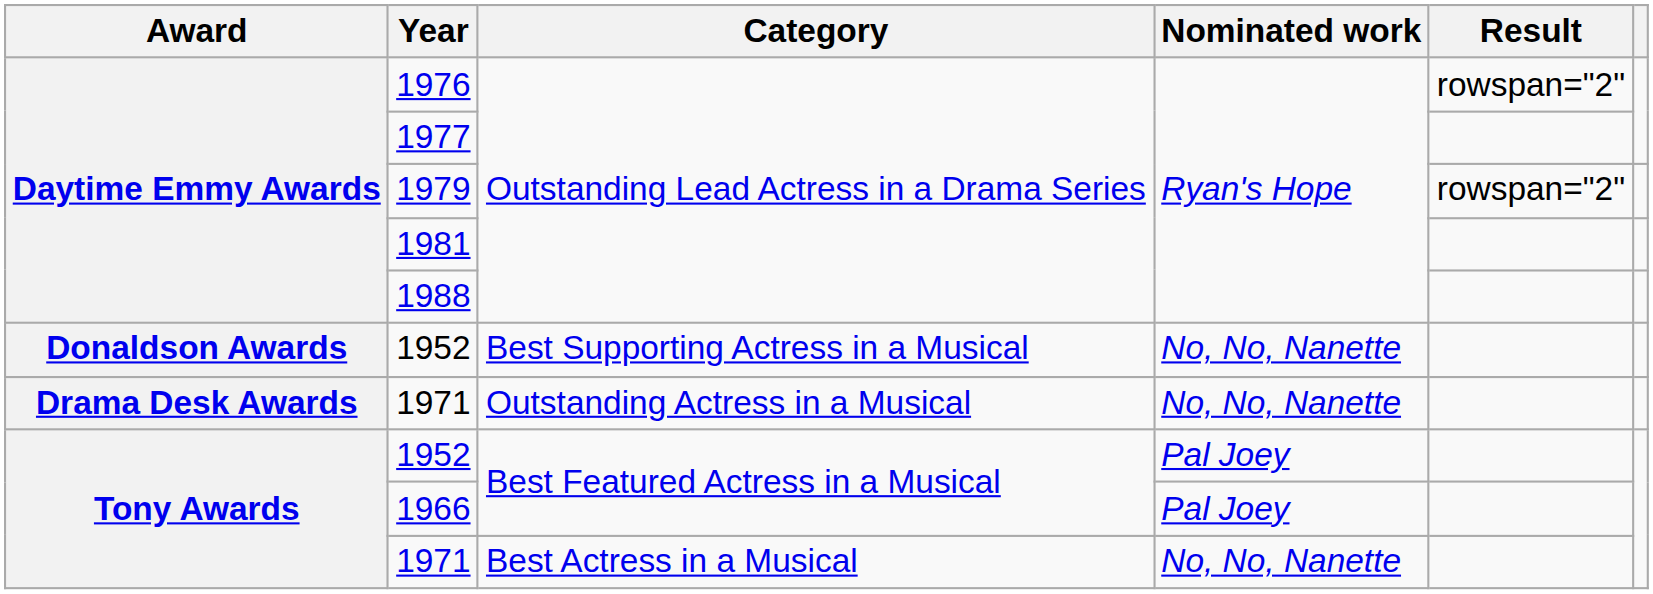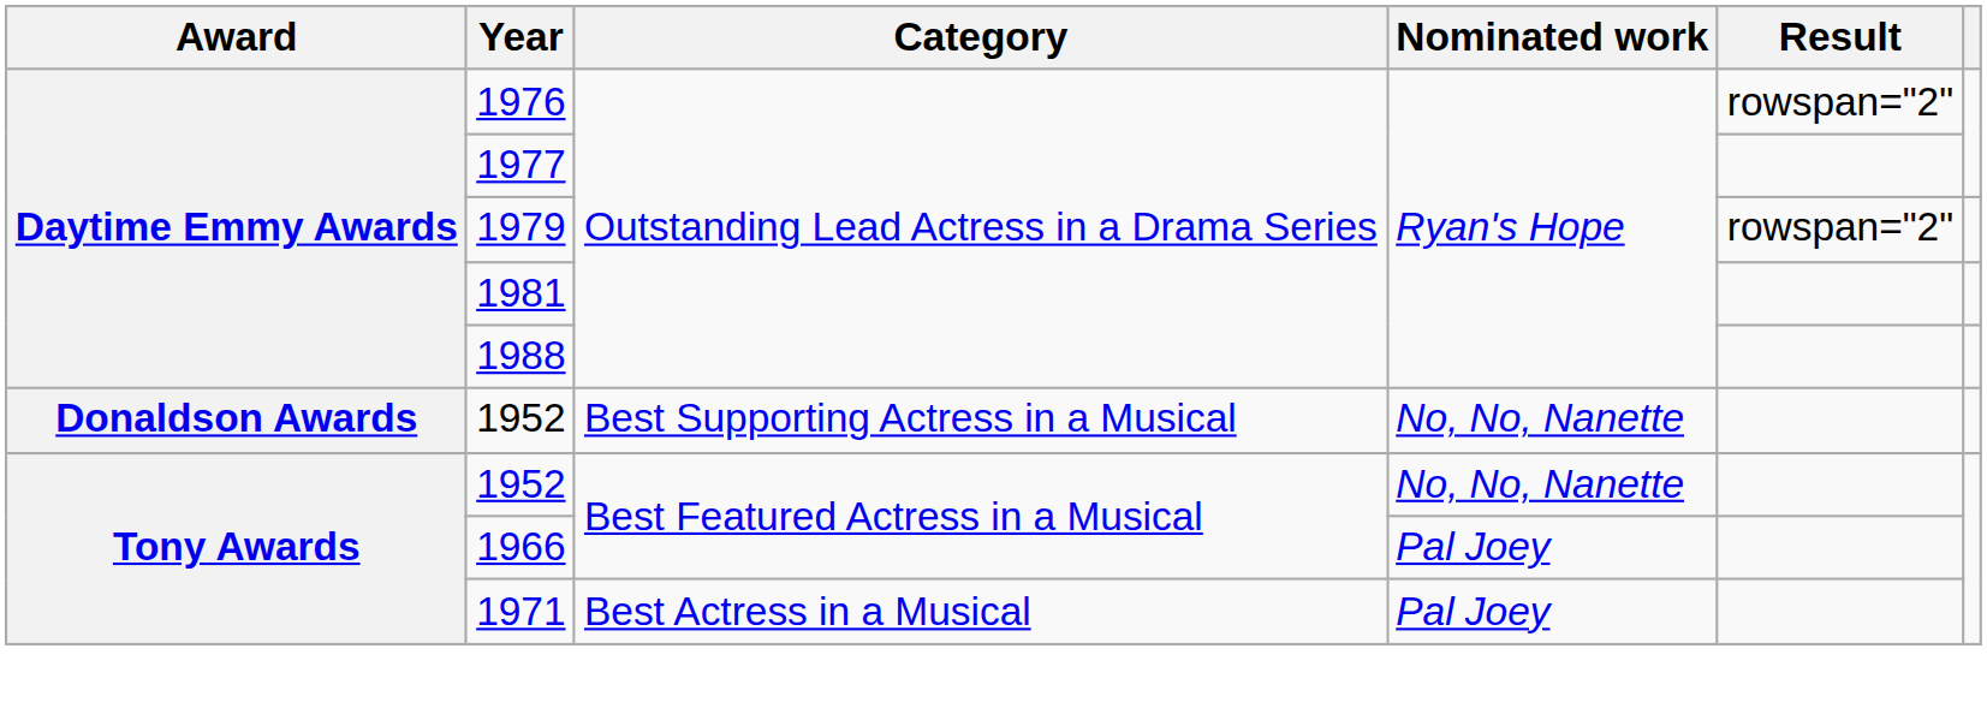- row: Drama Desk Awards | 1971 | Outstanding Actress in a Musical | No, No, Nanette
1952 / Best Featured Actress in a Musical | Nominated work: Pal Joey -> No, No, Nanette
1971 / Best Actress in a Musical | Nominated work: No, No, Nanette -> Pal Joey
